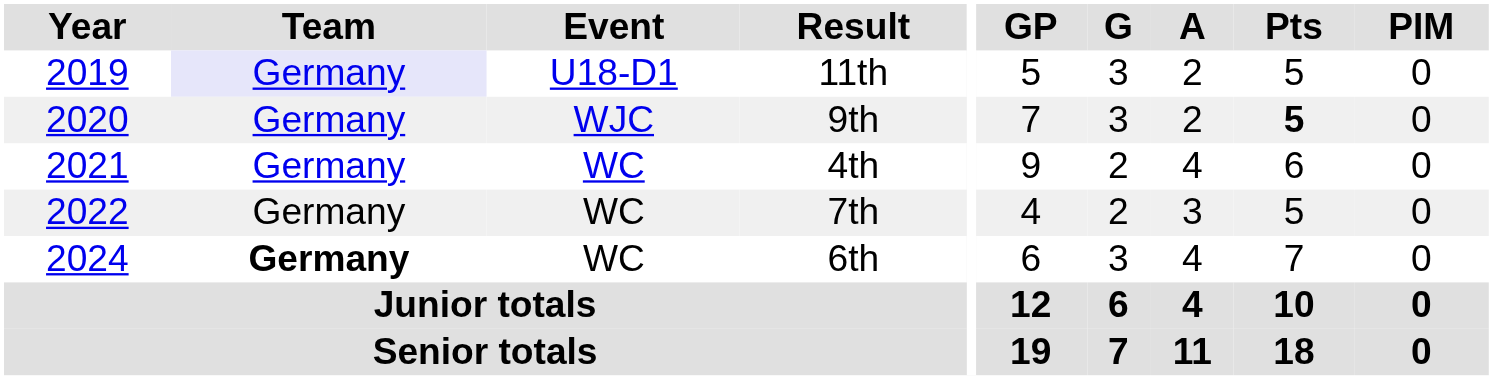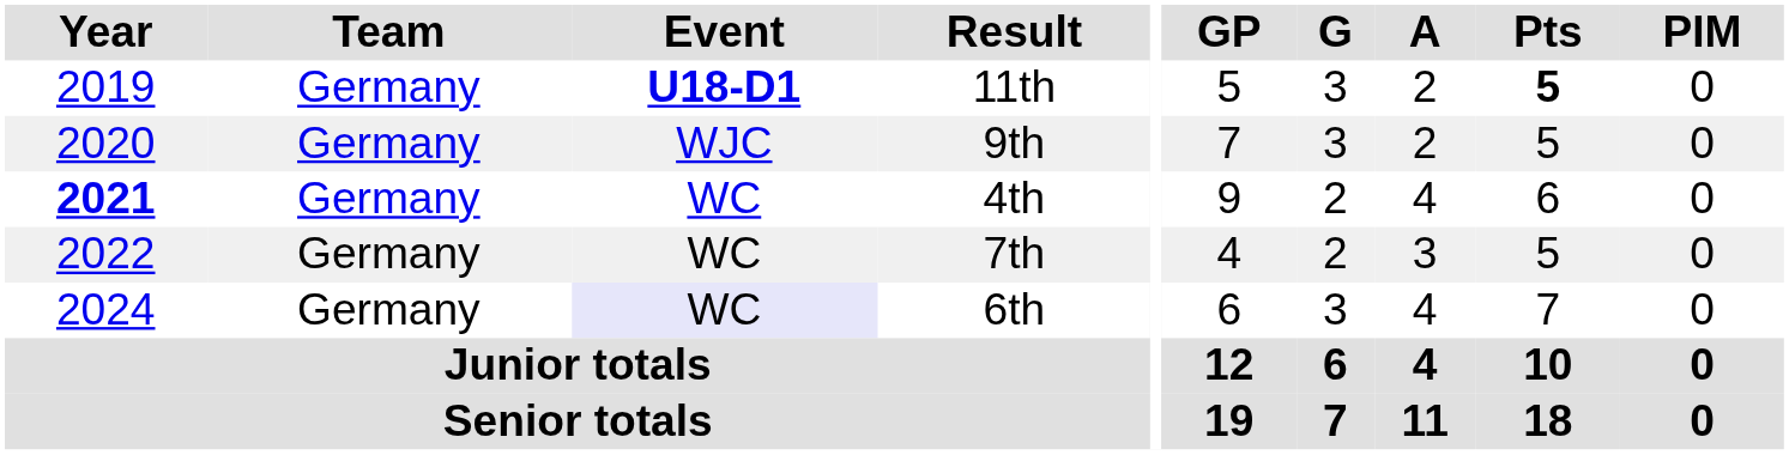11th | Team: lavender background -> no background
11th | Event: normal -> bold
11th | Pts: normal -> bold
9th | Pts: bold -> normal
4th | Year: normal -> bold
6th | Team: bold -> normal
6th | Event: no background -> lavender background
